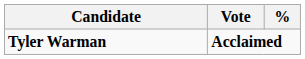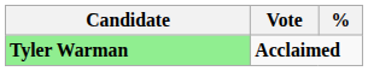Tyler Warman | Candidate: no background -> lightgreen background
